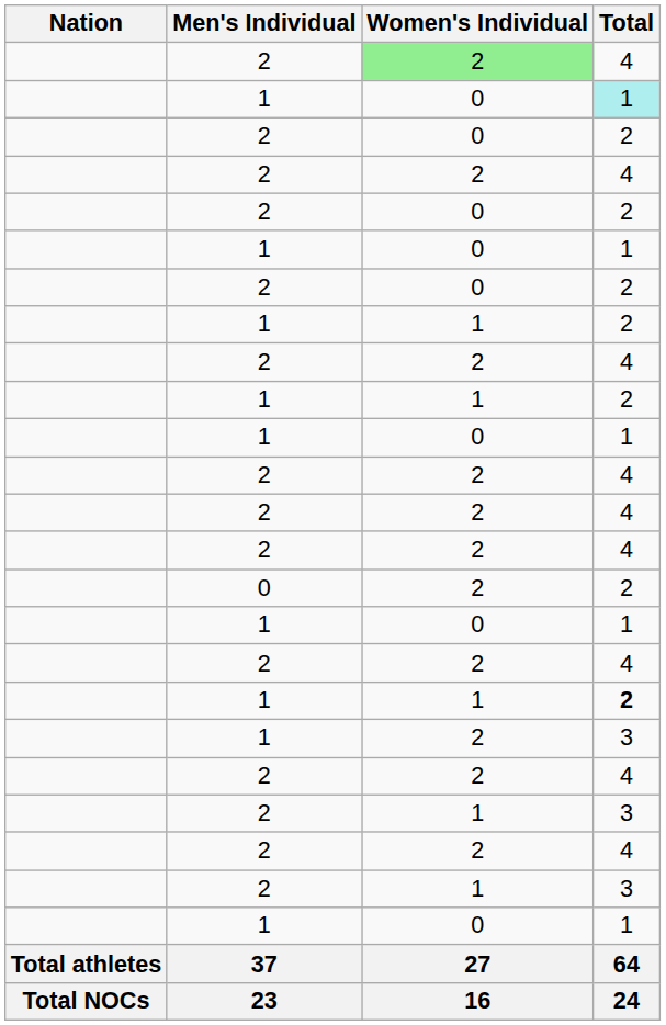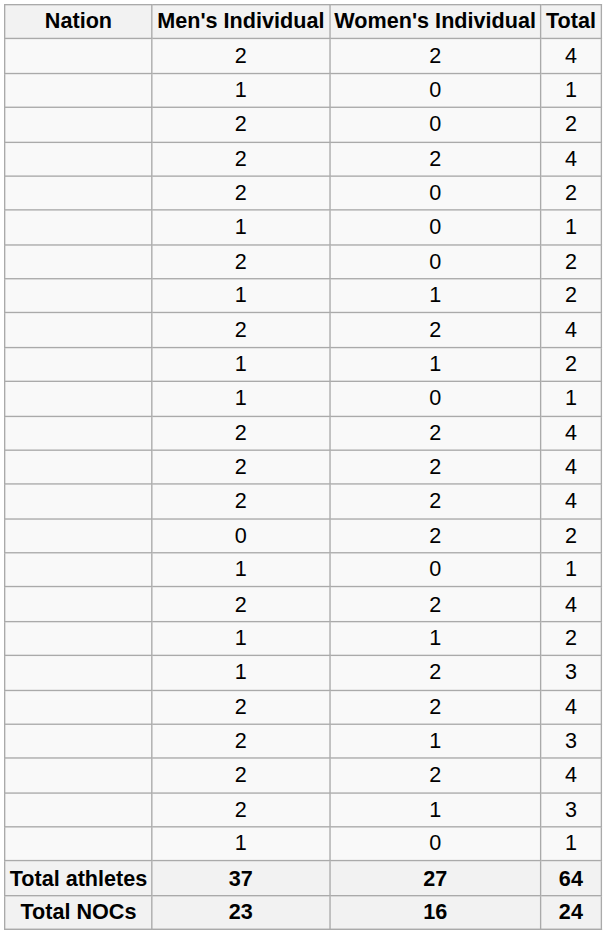row 2 | Women's Individual: lightgreen background -> no background
row 3 | Total: paleturquoise background -> no background
row 19 | Total: bold -> normal
